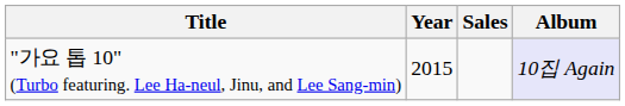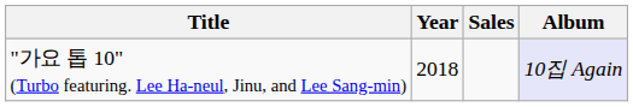row 2 | Year: 2015 -> 2018
